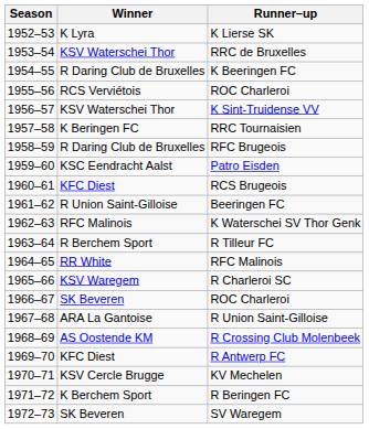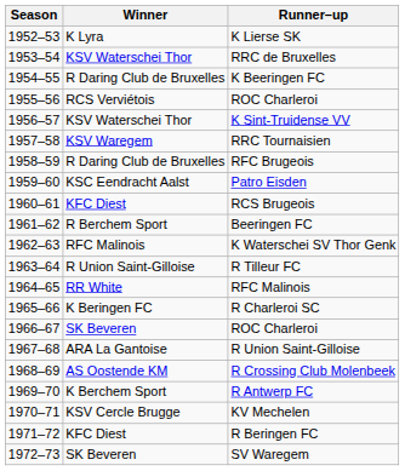RRC Tournaisien | Winner: K Beringen FC -> KSV Waregem
Beeringen FC | Winner: R Union Saint-Gilloise -> R Berchem Sport
R Tilleur FC | Winner: R Berchem Sport -> R Union Saint-Gilloise
R Charleroi SC | Winner: KSV Waregem -> K Beringen FC
R Antwerp FC | Winner: KFC Diest -> K Berchem Sport
R Beringen FC | Winner: K Berchem Sport -> KFC Diest
